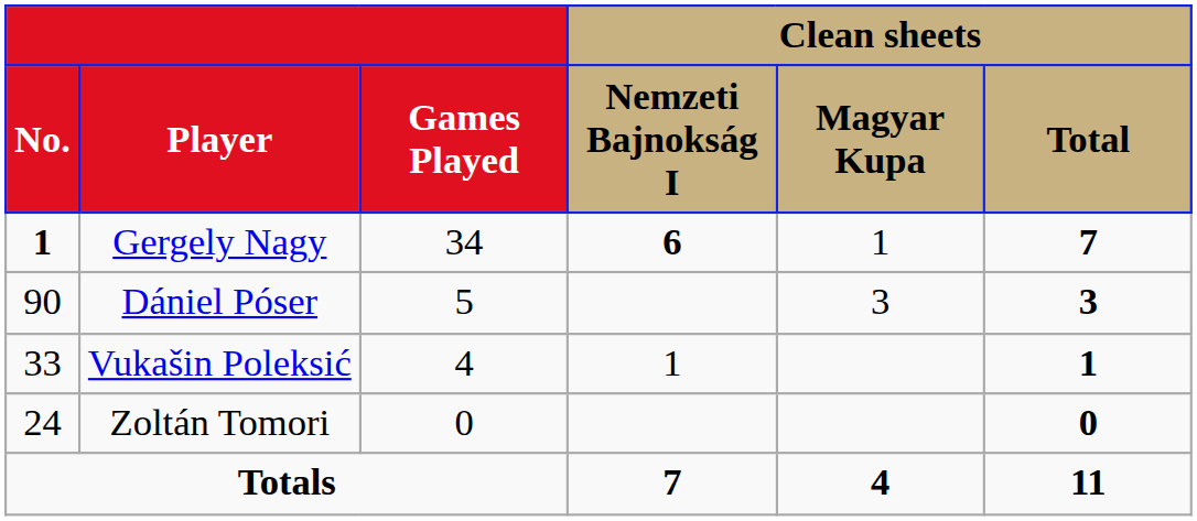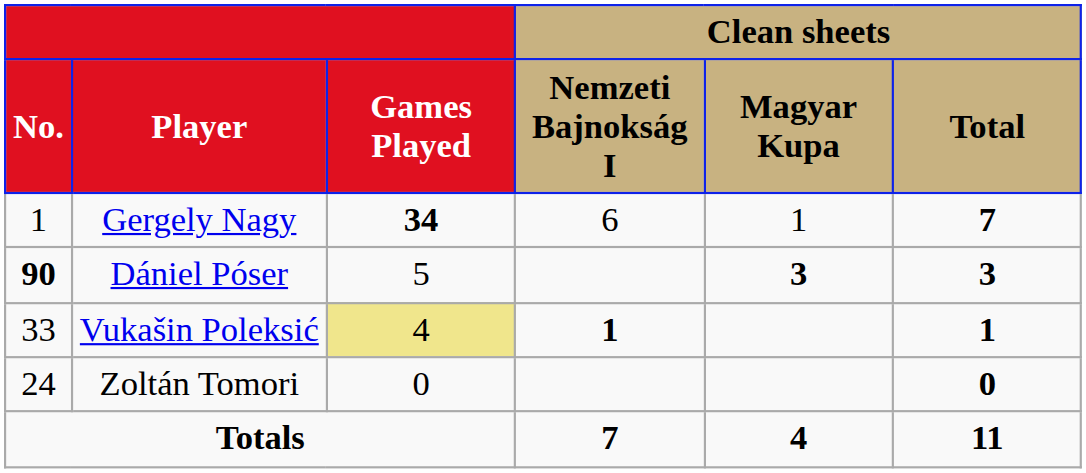Gergely Nagy | No.: bold -> normal
Gergely Nagy | Games Played: normal -> bold
Gergely Nagy | Clean sheets / Nemzeti Bajnokság I: bold -> normal
Dániel Póser | No.: normal -> bold
Dániel Póser | Clean sheets / Magyar Kupa: normal -> bold
Vukašin Poleksić | Games Played: no background -> khaki background
Vukašin Poleksić | Clean sheets / Nemzeti Bajnokság I: normal -> bold
